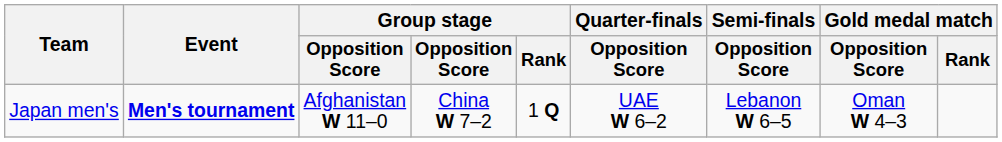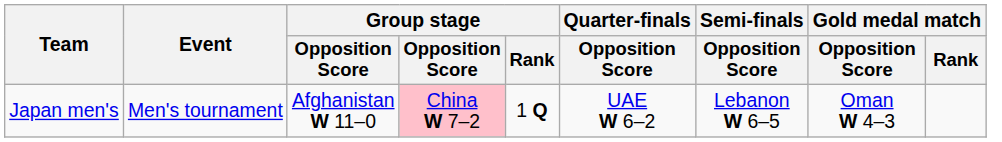Japan men's | Event: bold -> normal
Japan men's | column 4: no background -> pink background
